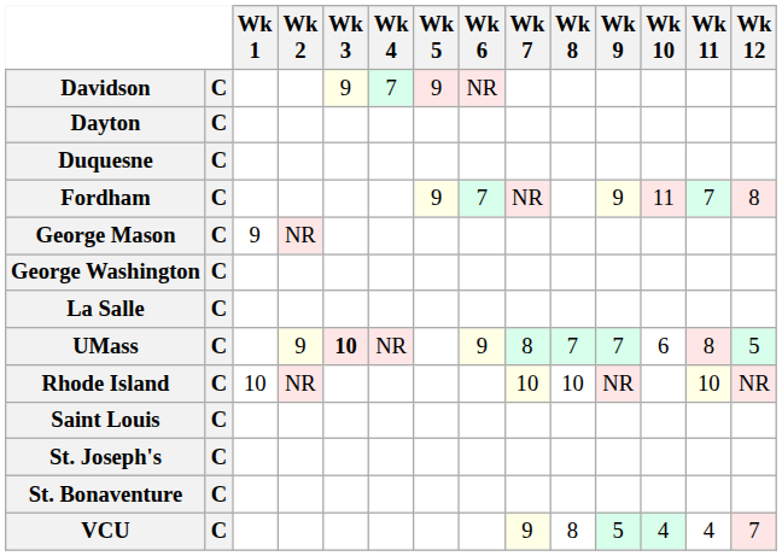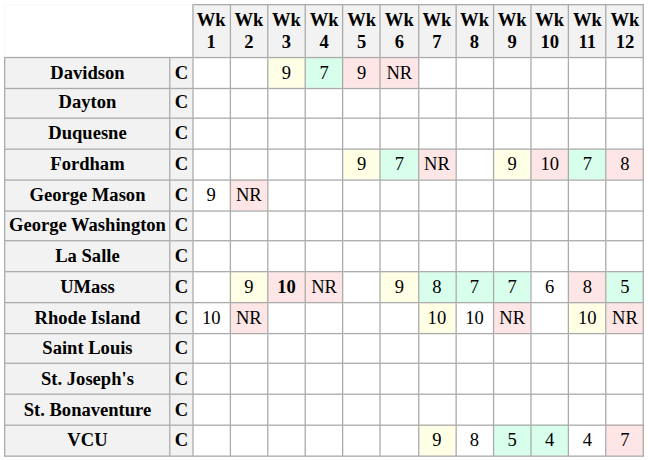Fordham | Wk 10: 11 -> 10
